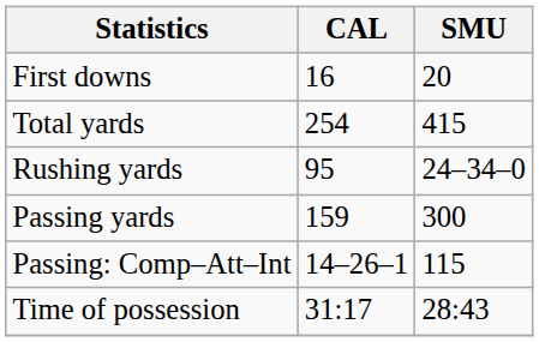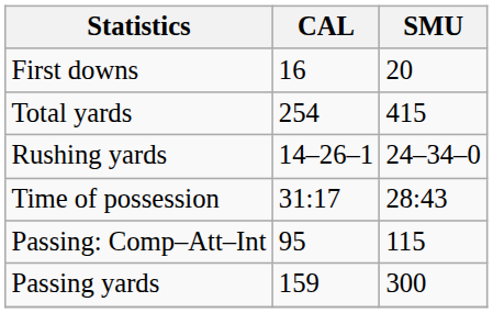Rushing yards | CAL: 95 -> 14–26–1
rows swapped: Passing yards <-> Time of possession
Passing: Comp–Att–Int | CAL: 14–26–1 -> 95
